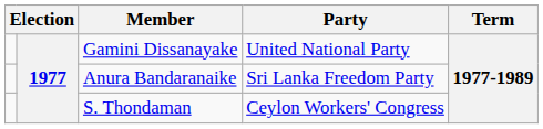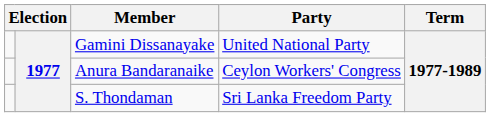Anura Bandaranaike | Party: Sri Lanka Freedom Party -> Ceylon Workers' Congress
S. Thondaman | Party: Ceylon Workers' Congress -> Sri Lanka Freedom Party
